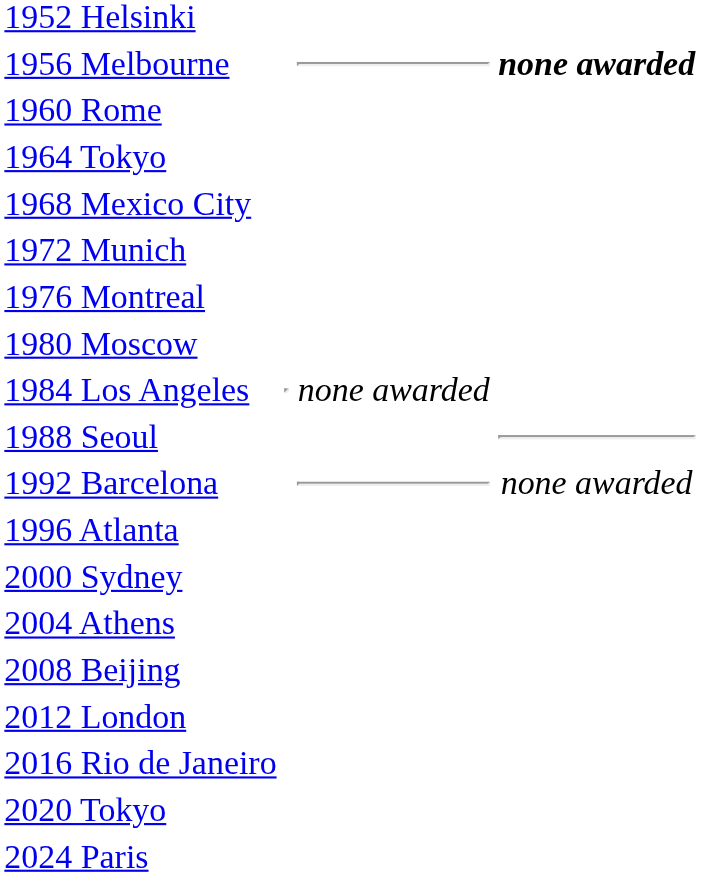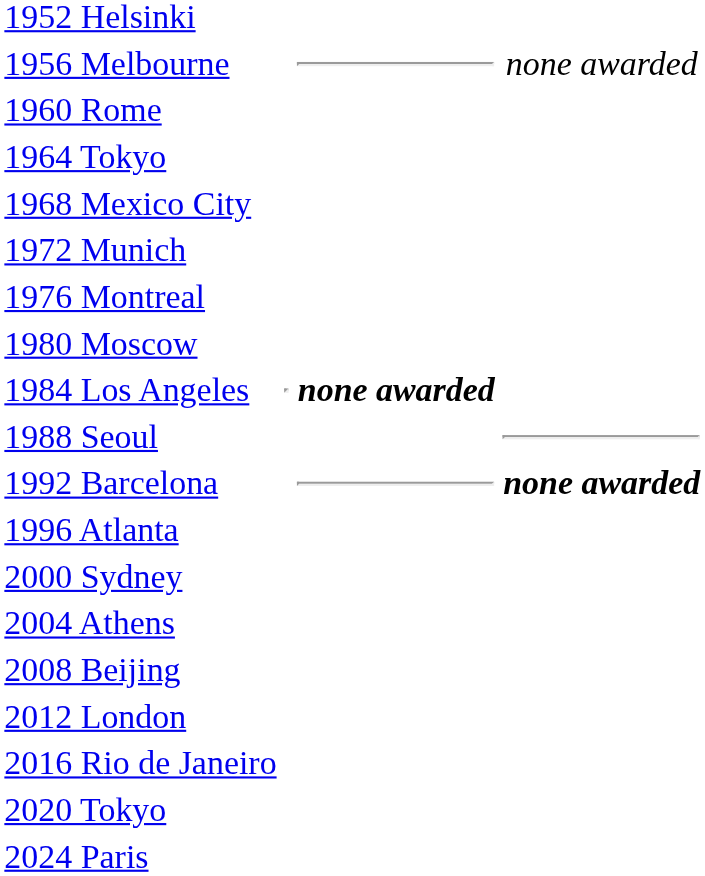1956 Melbourne | column 3: bold -> normal
1984 Los Angeles | column 2: normal -> bold
1992 Barcelona | column 3: normal -> bold
